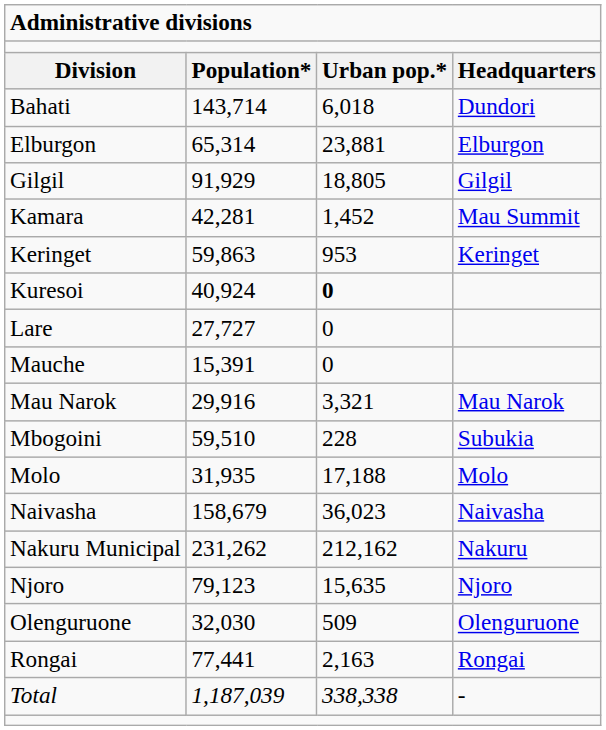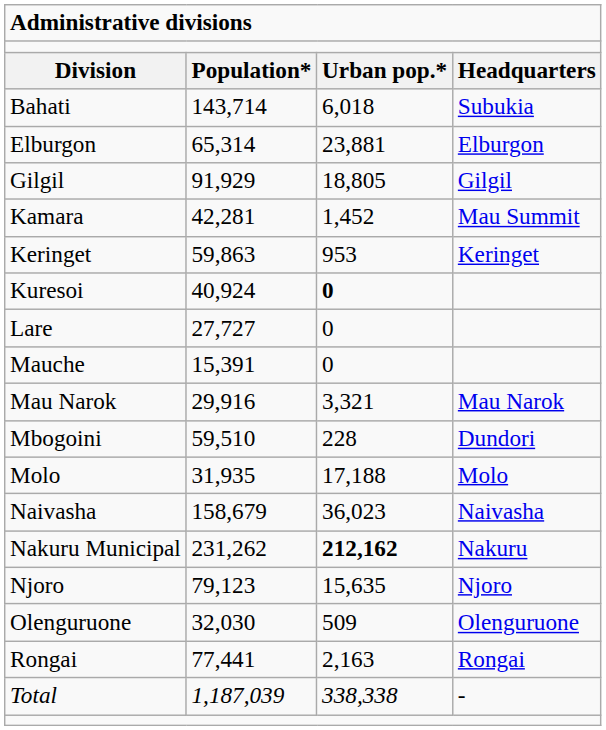Bahati | column 4: Dundori -> Subukia
Mbogoini | column 4: Subukia -> Dundori
Nakuru Municipal | column 3: normal -> bold
